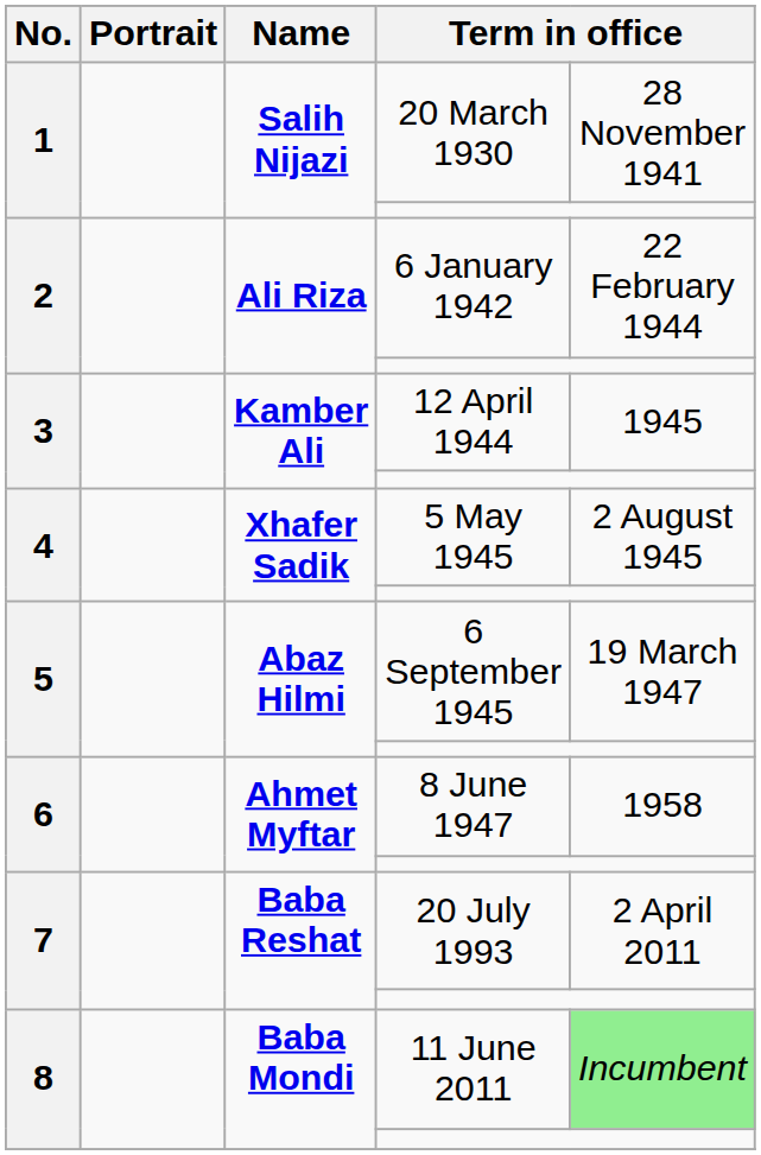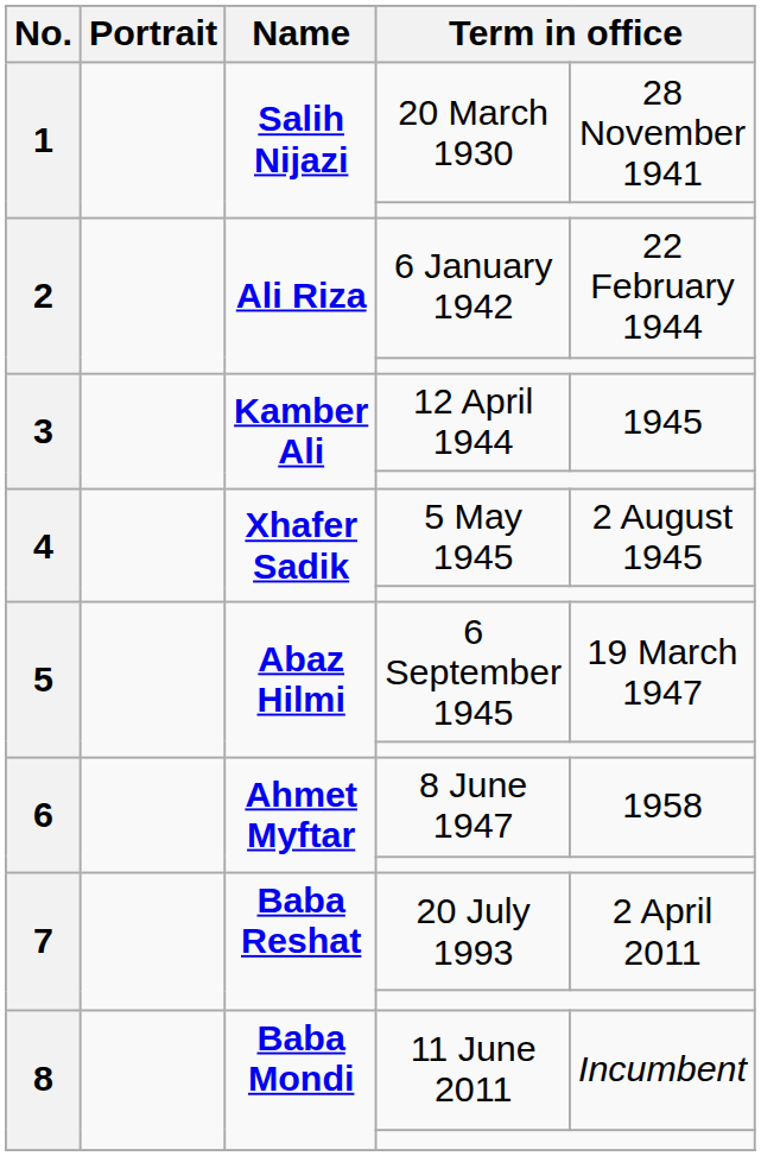11 June 2011 | column 5: lightgreen background -> no background
